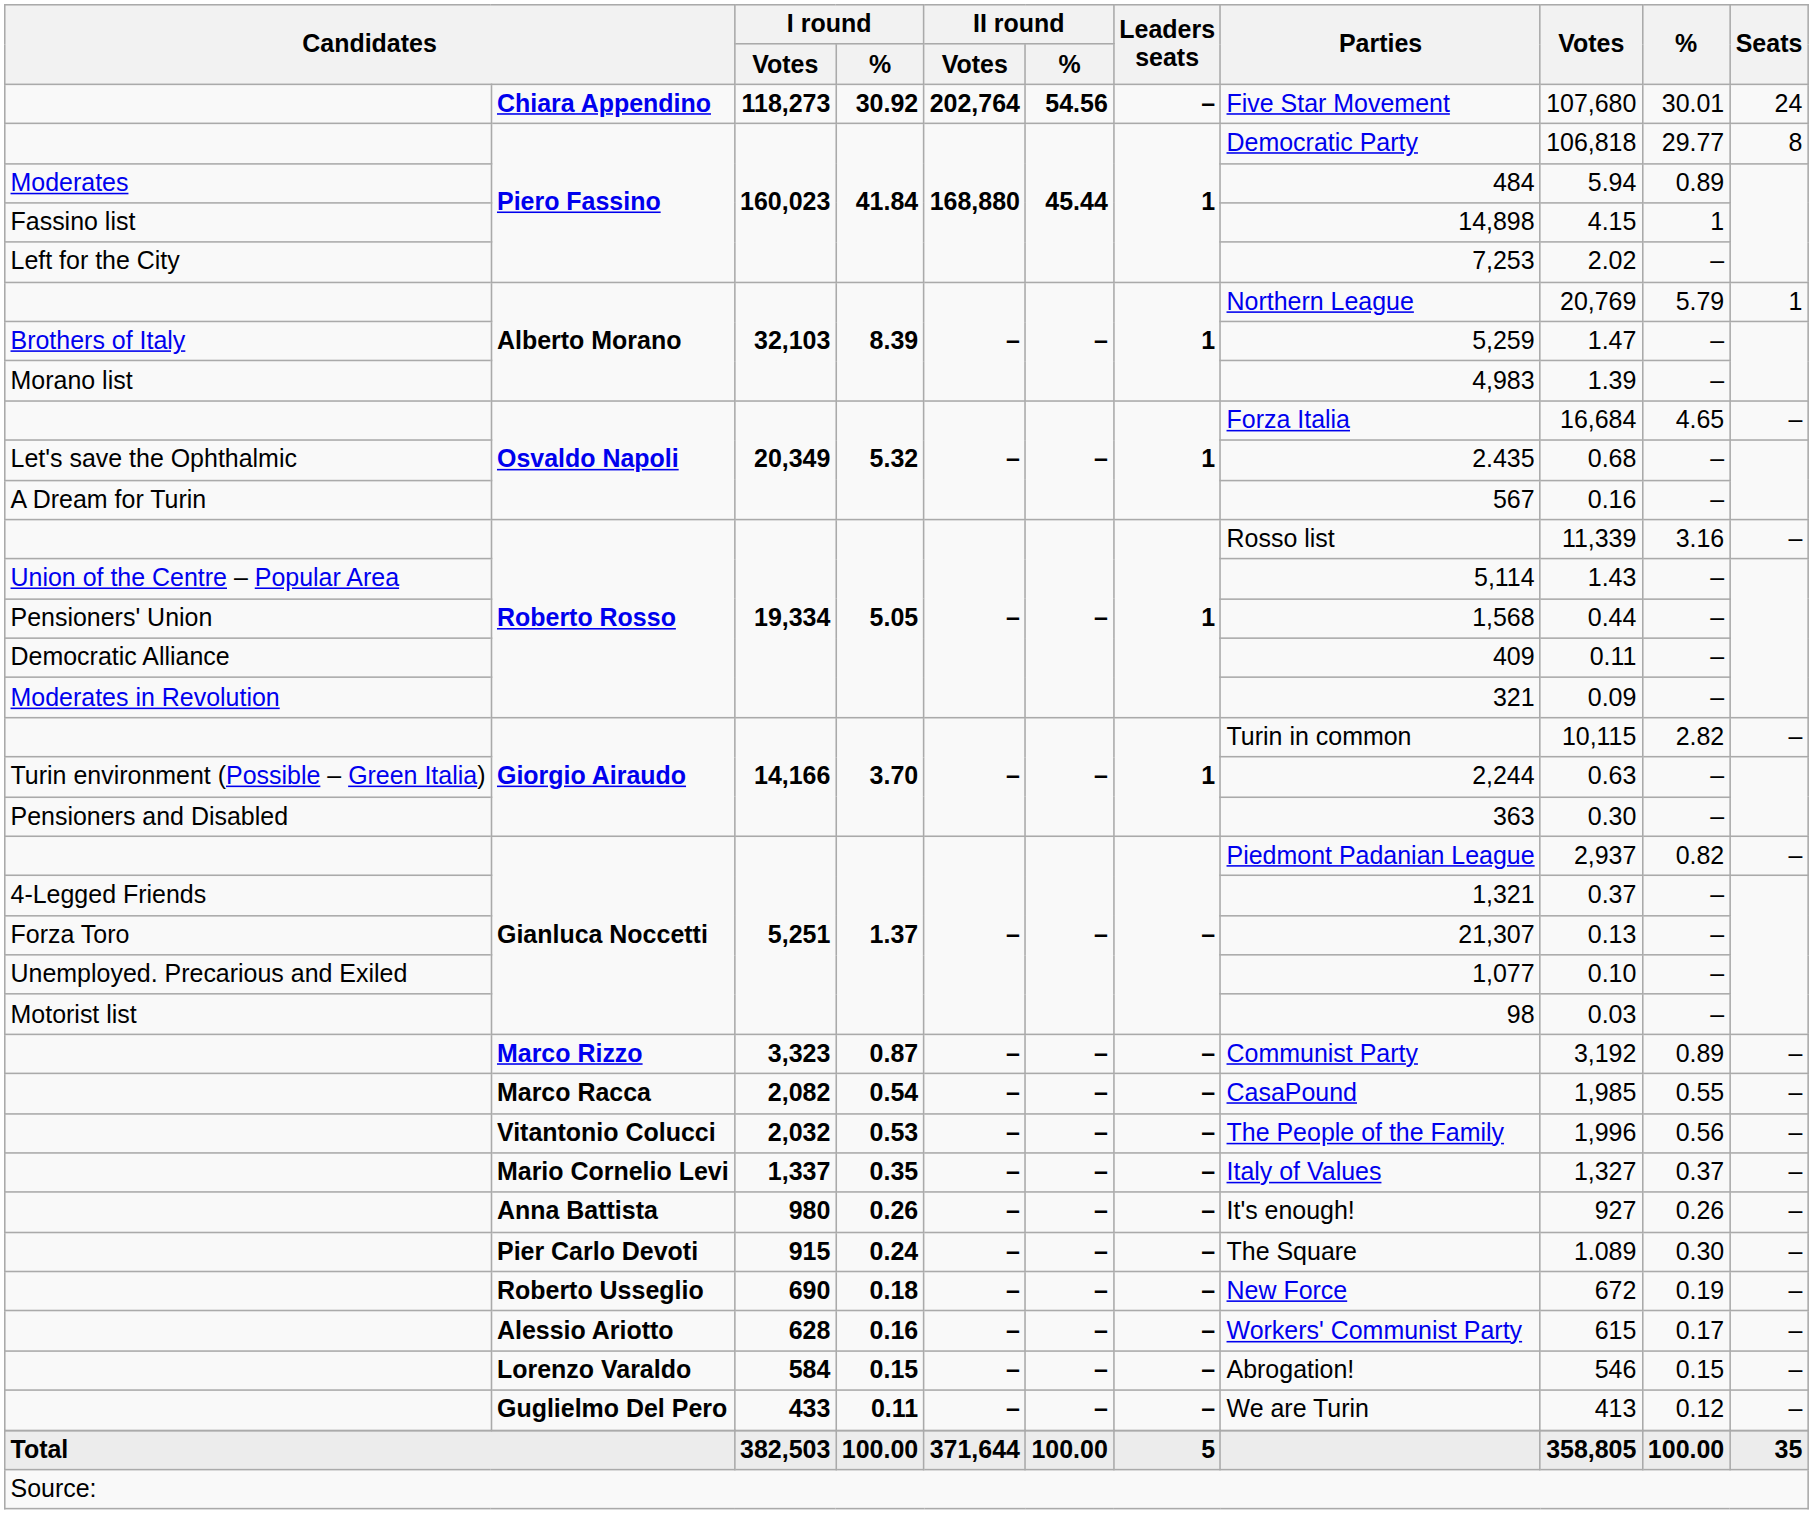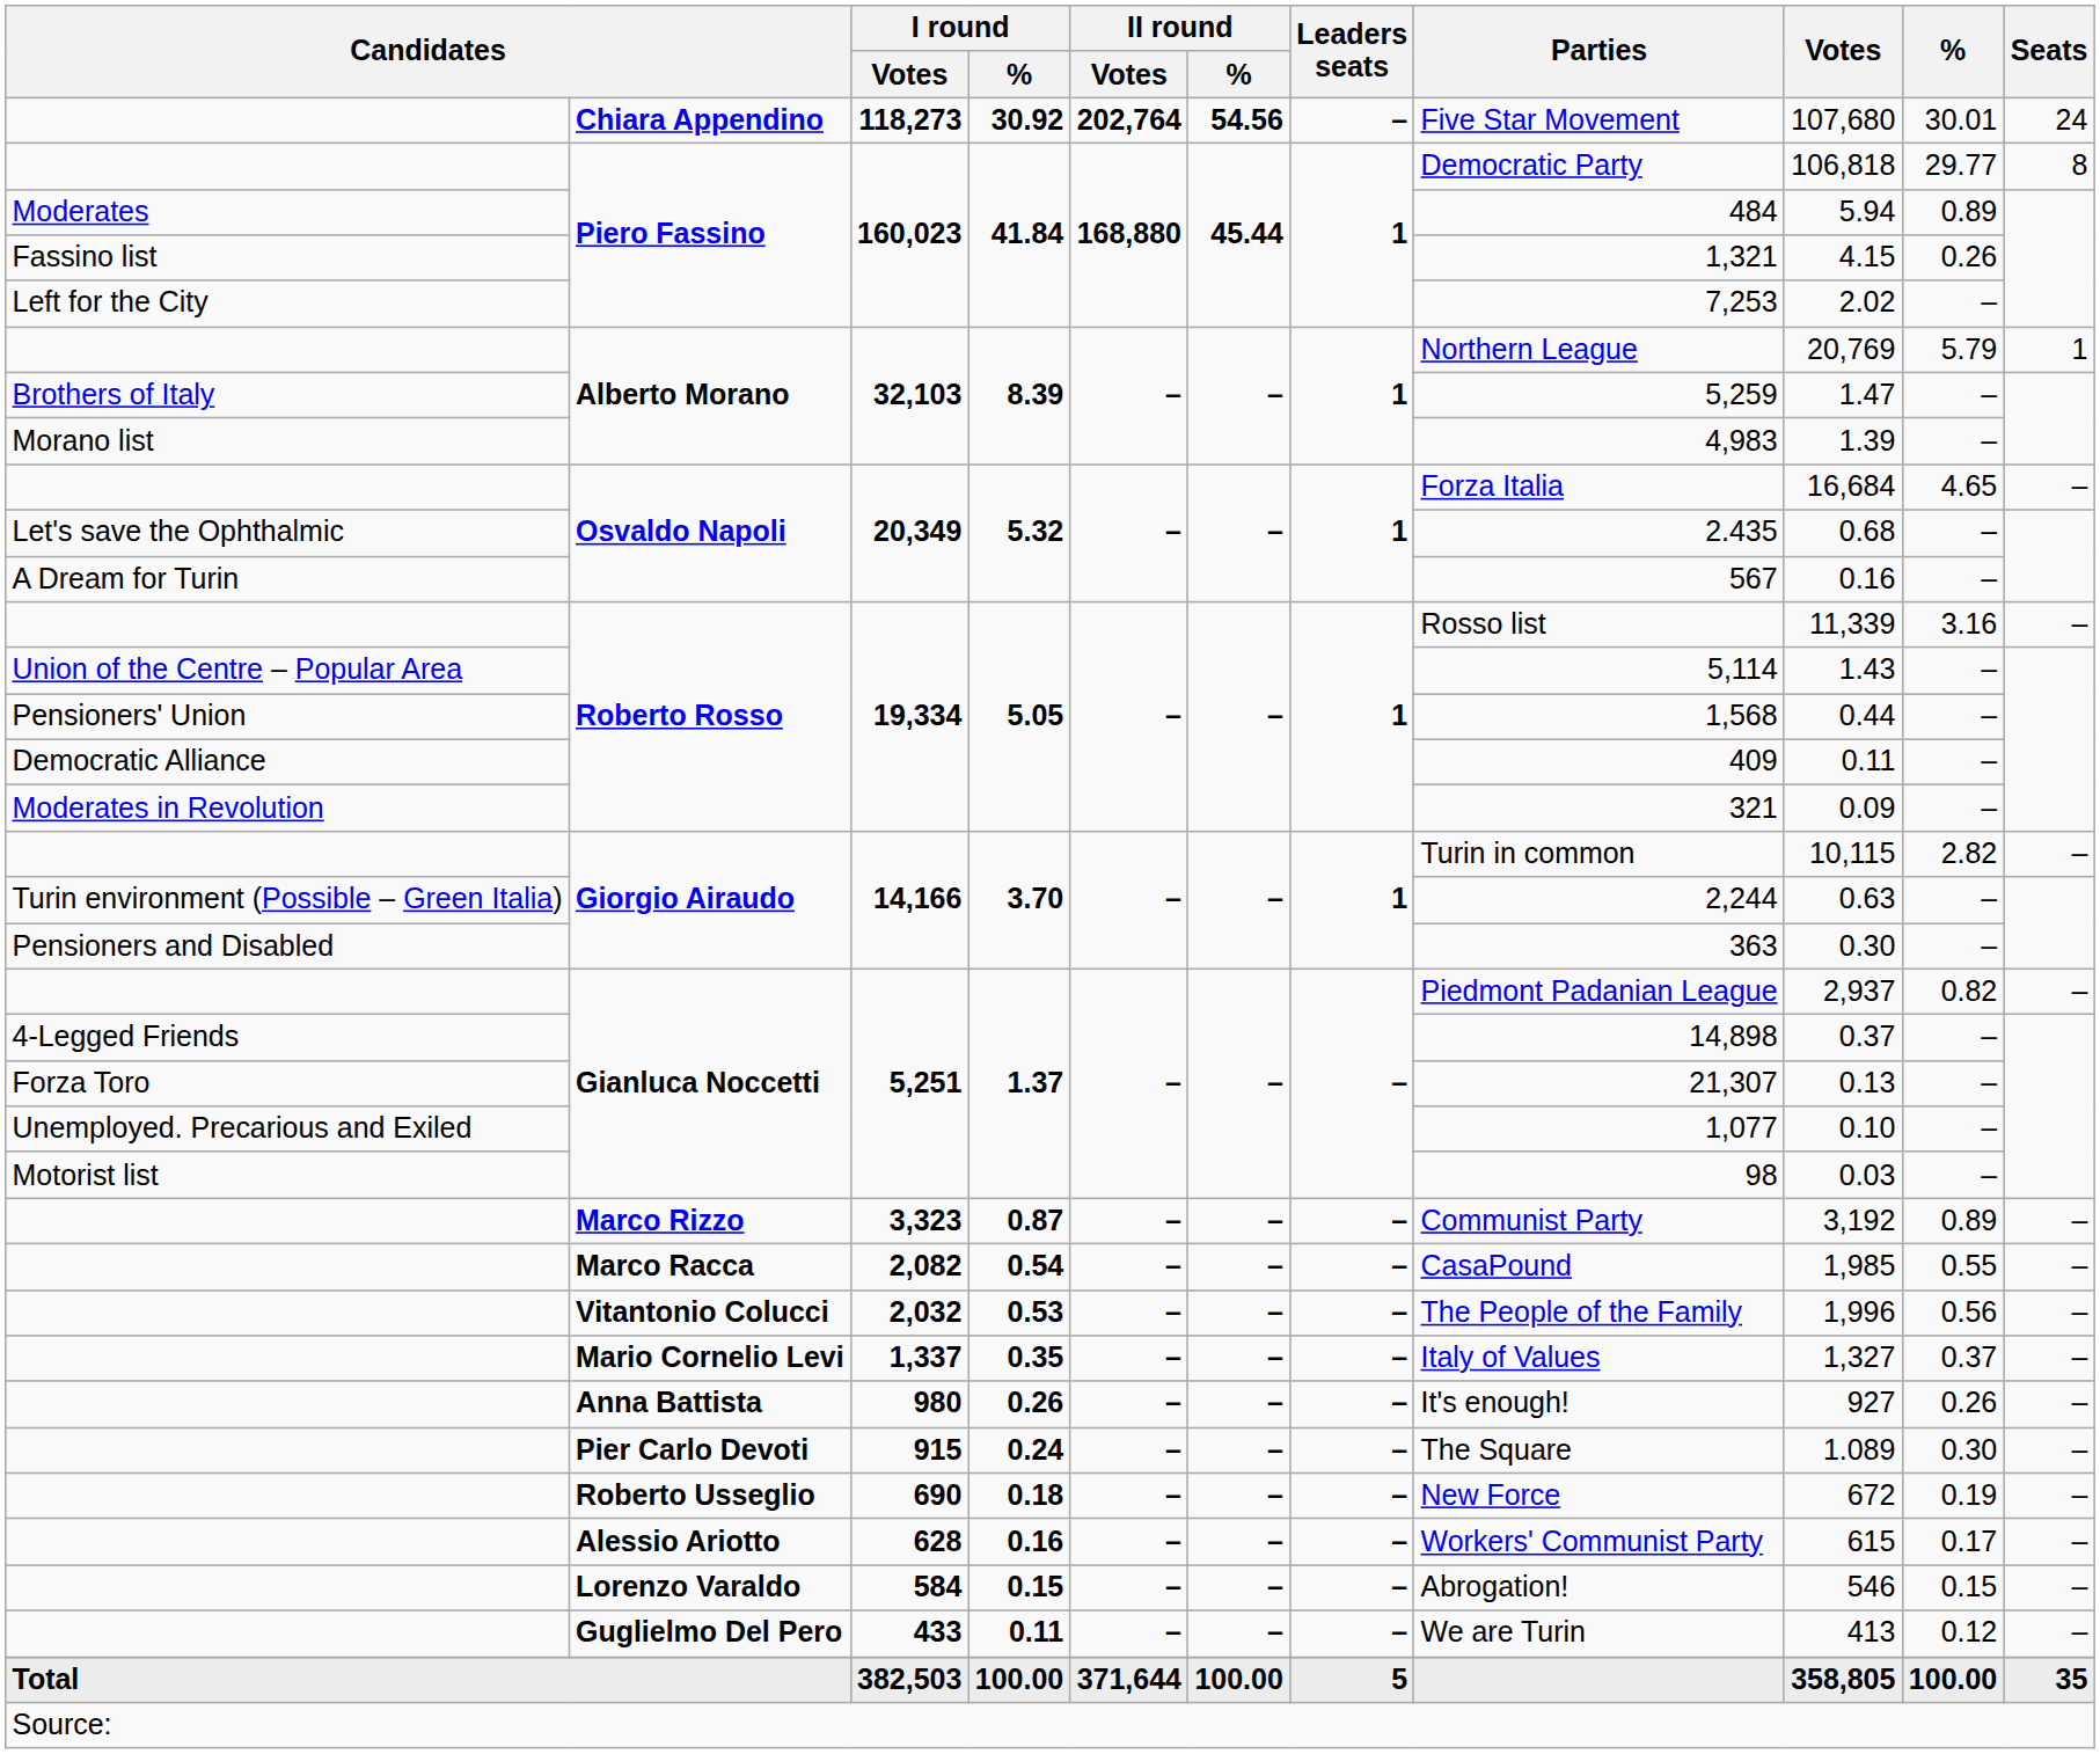Fassino list | Parties: 14,898 -> 1,321
Fassino list | %: 1 -> 0.26
4-Legged Friends | Parties: 1,321 -> 14,898
